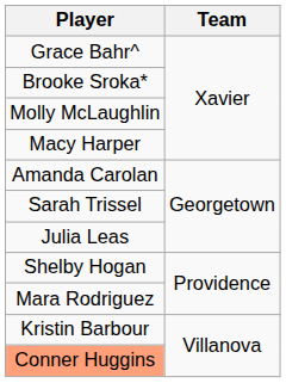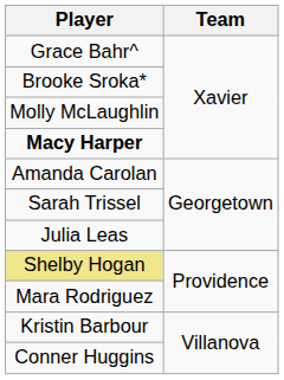Macy Harper | Player: normal -> bold
Shelby Hogan | Player: no background -> khaki background
Conner Huggins | Player: lightsalmon background -> no background
